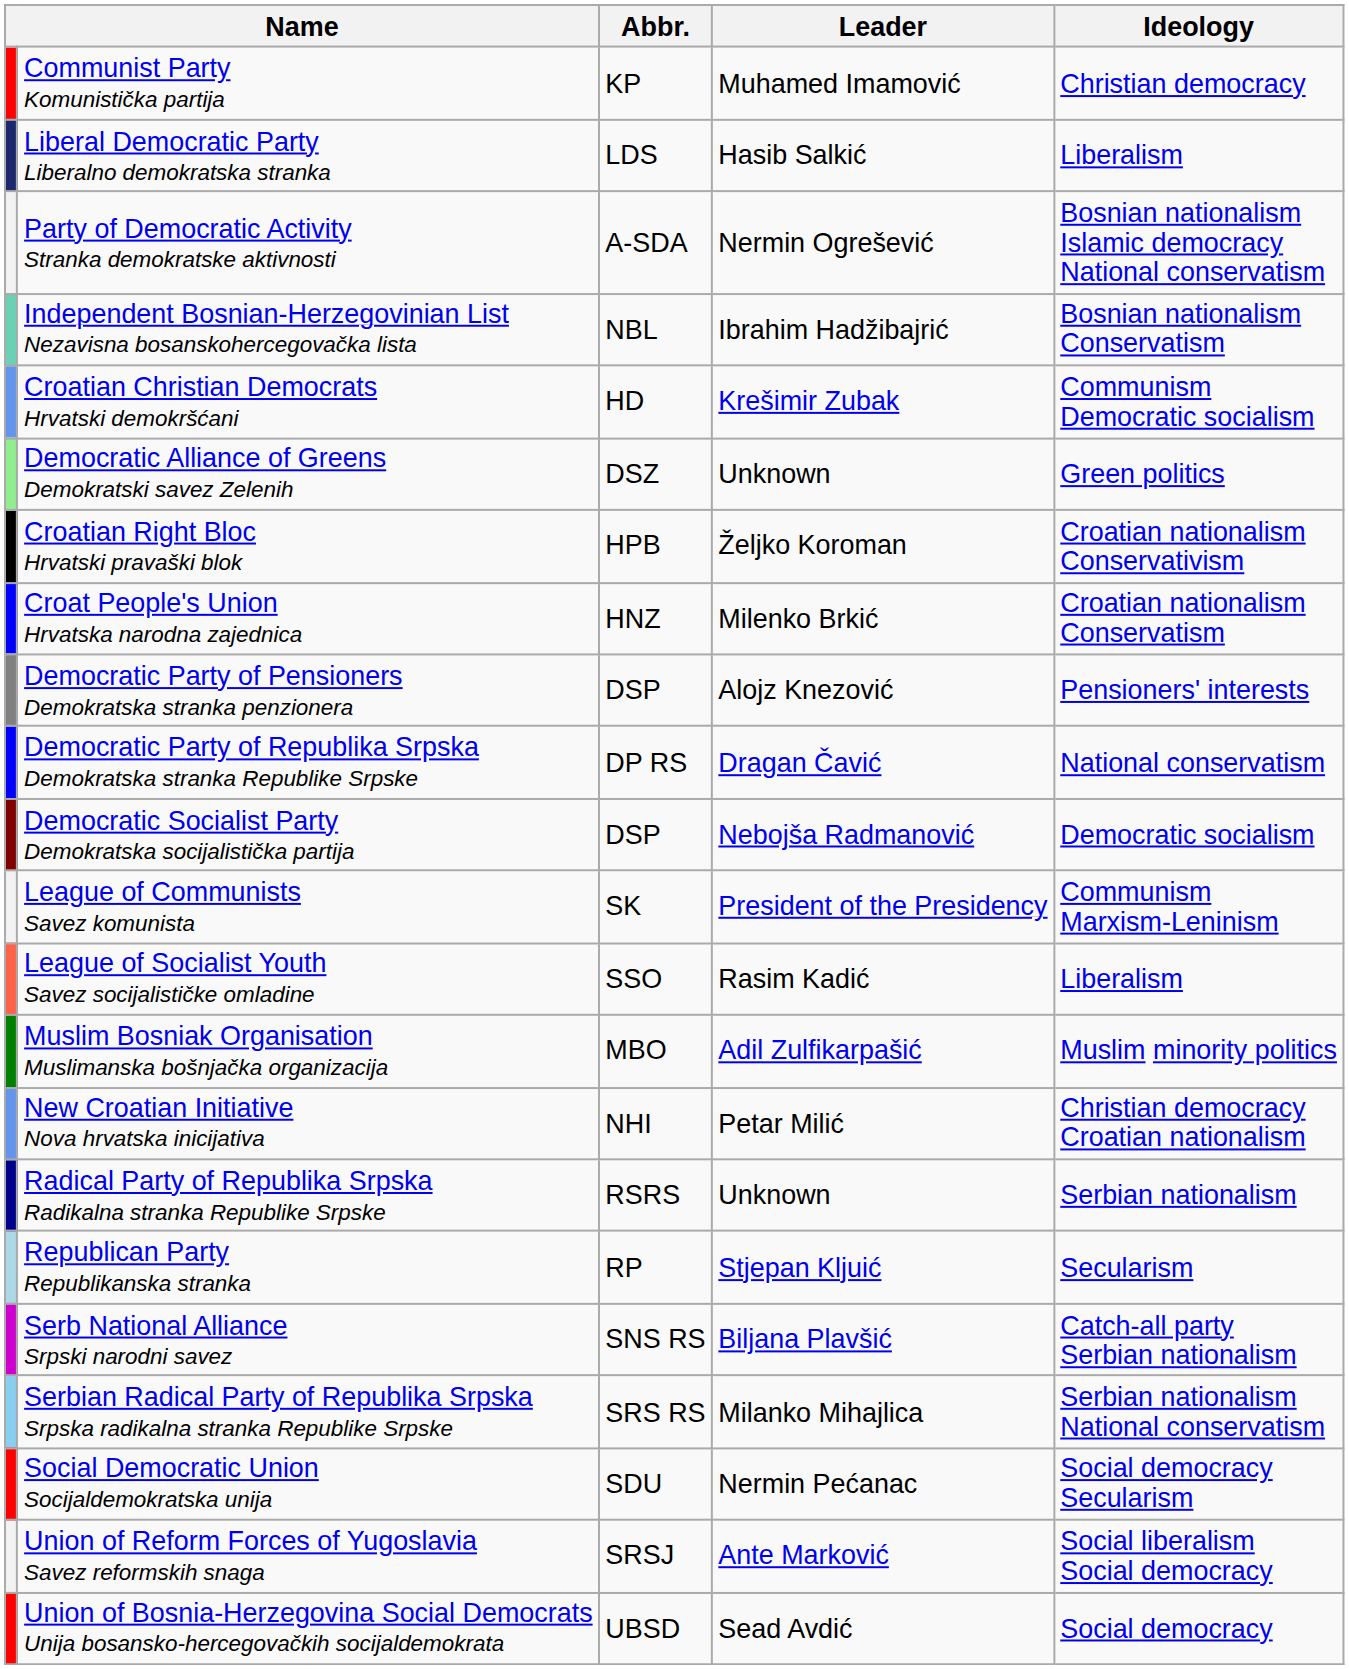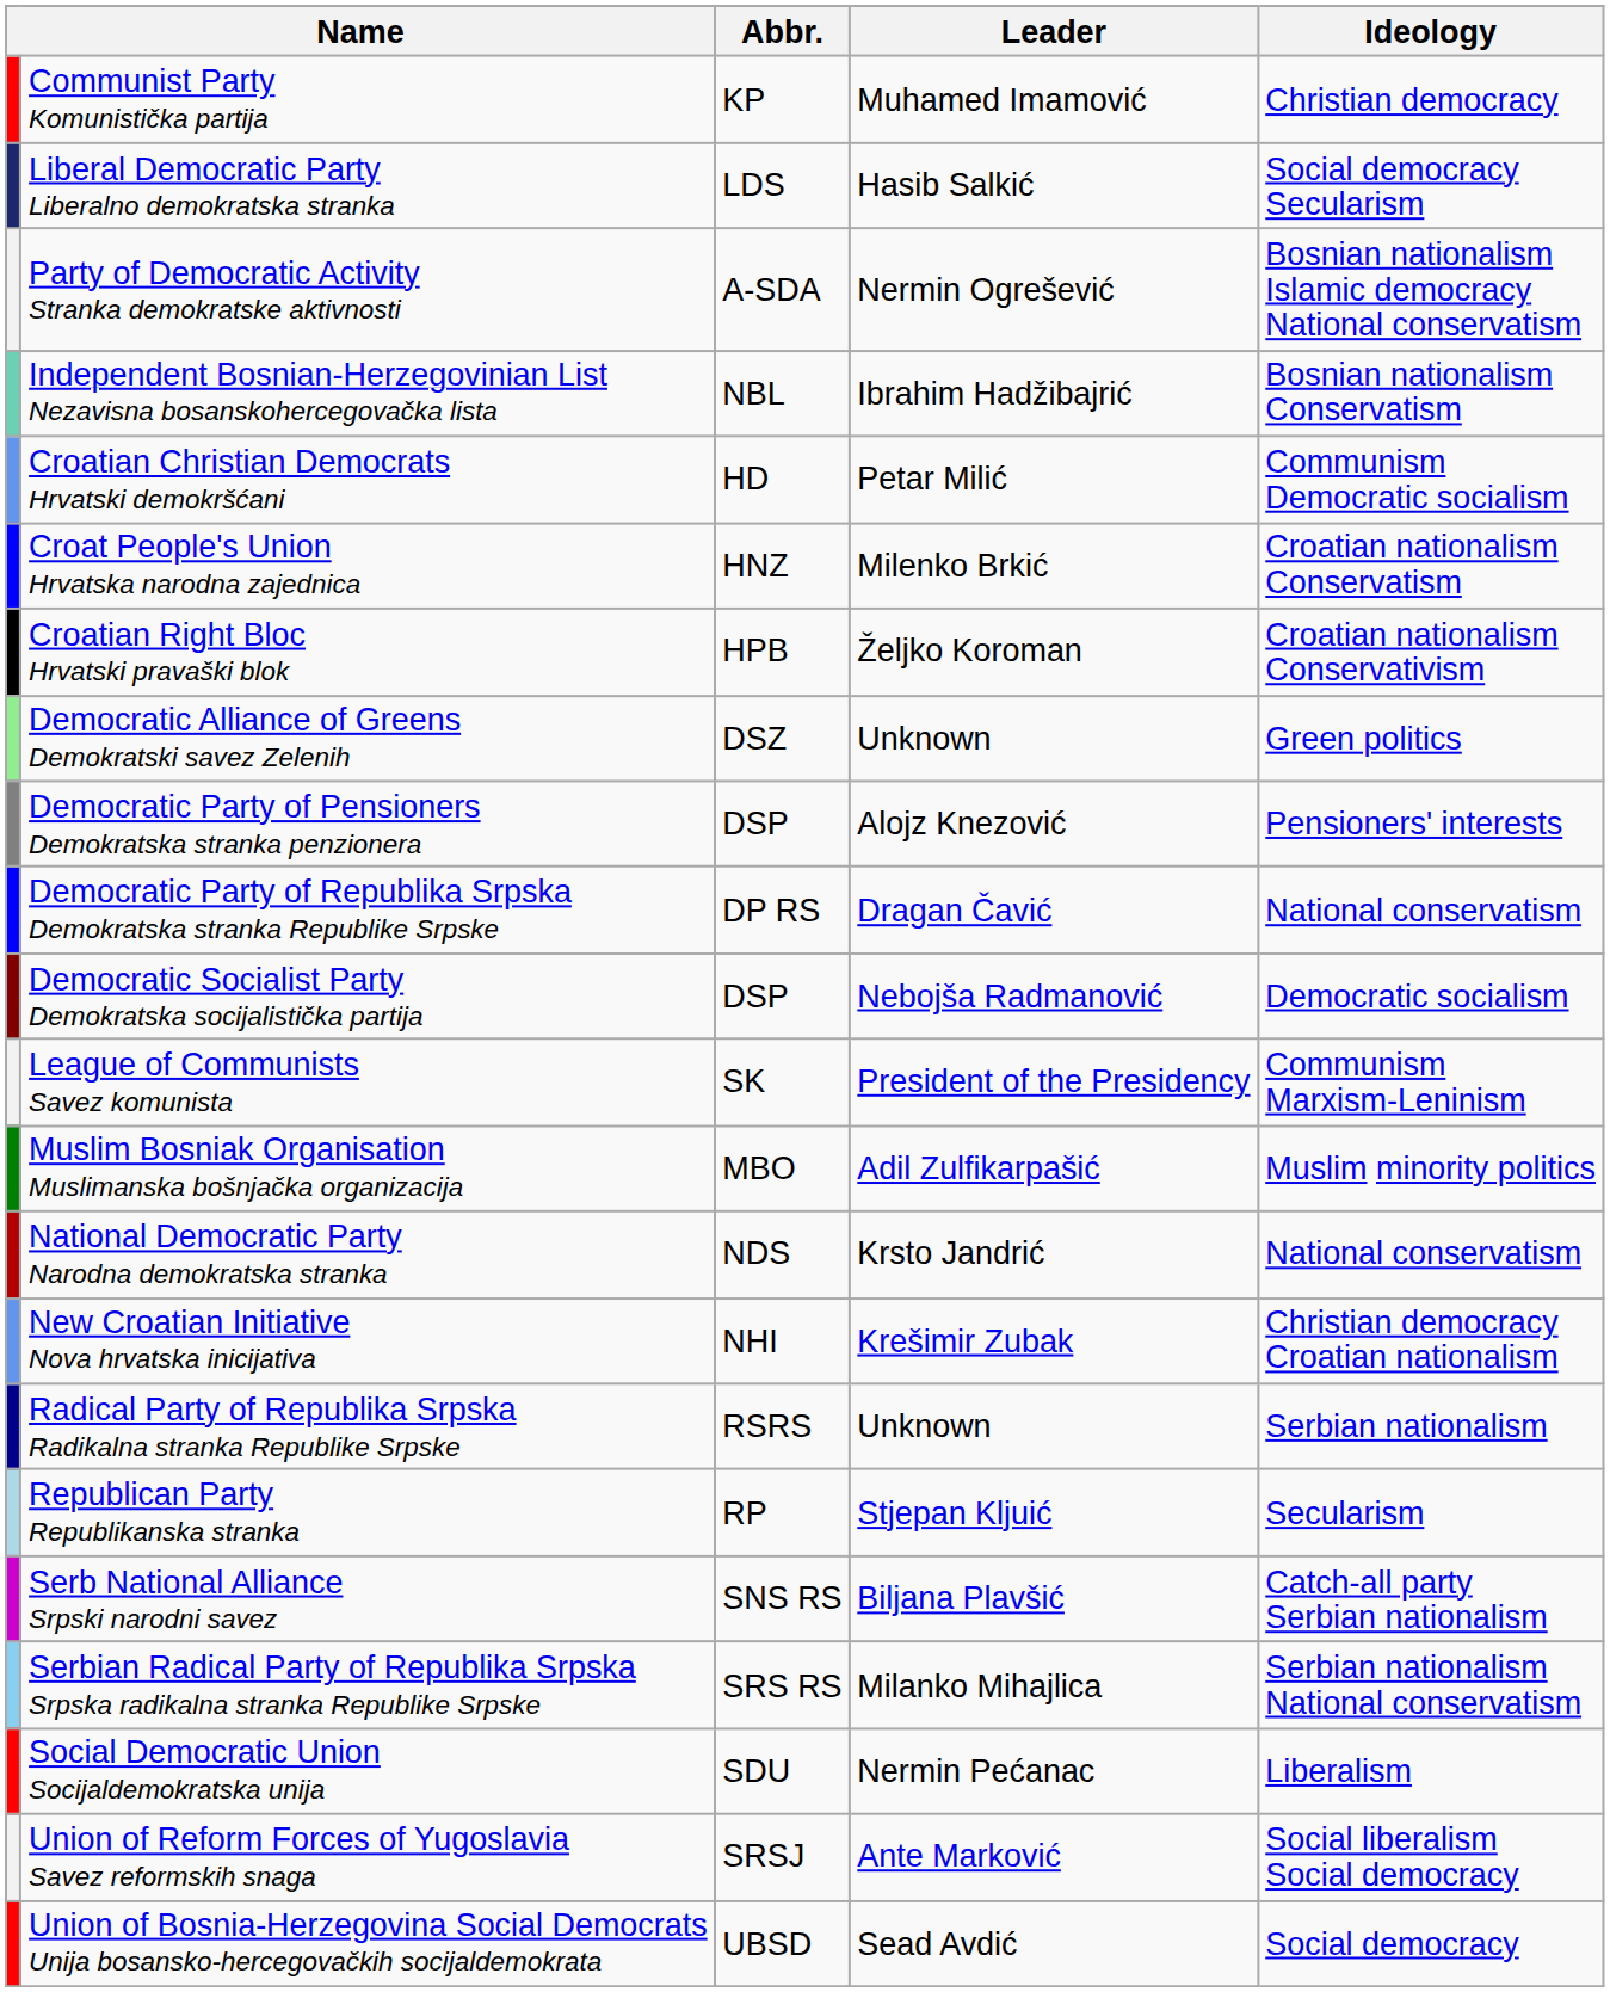Liberal Democratic Party Liberalno demokratska stranka | Ideology: Liberalism -> Social democracy Secularism
Croatian Christian Democrats Hrvatski demokršćani | Leader: Krešimir Zubak -> Petar Milić
rows swapped: Croat People's Union Hrvatska narodna zajednica <-> Democratic Alliance of Greens Demokratski savez Zelenih
- row: League of Socialist Youth Savez socijalističke omladine | SSO | Rasim Kadić | Liberalism
+ row: National Democratic Party Narodna demokratska stranka | NDS | Krsto Jandrić | National conservatism
New Croatian Initiative Nova hrvatska inicijativa | Leader: Petar Milić -> Krešimir Zubak
Social Democratic Union Socijaldemokratska unija | Ideology: Social democracy Secularism -> Liberalism
